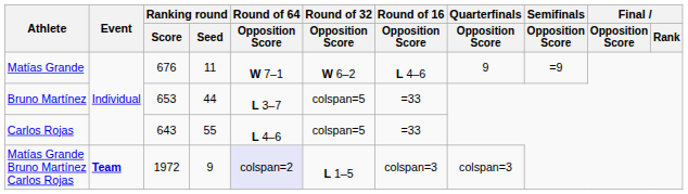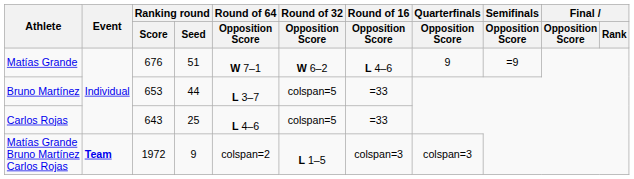Matías Grande | Ranking round / Seed: 11 -> 51
Carlos Rojas | Ranking round / Seed: 55 -> 25
Matías Grande Bruno Martínez Carlos Rojas | Round of 64 / Opposition Score: lavender background -> no background
